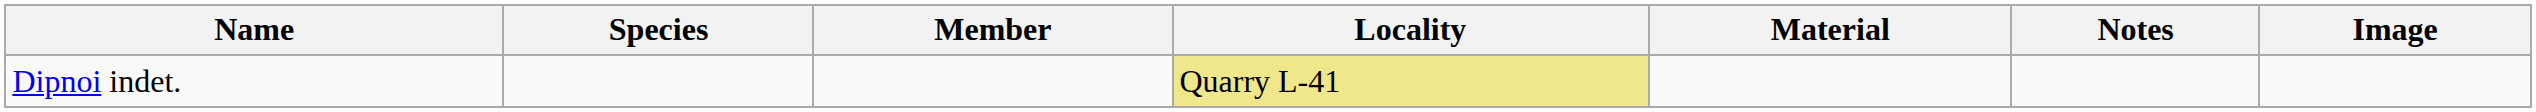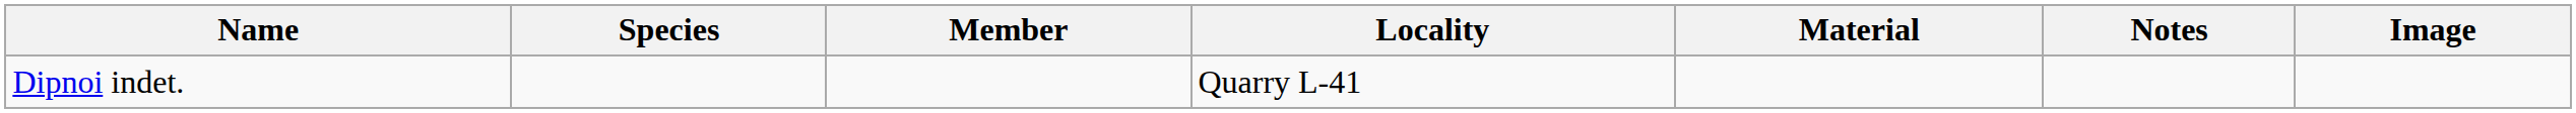Dipnoi indet. | Locality: khaki background -> no background
